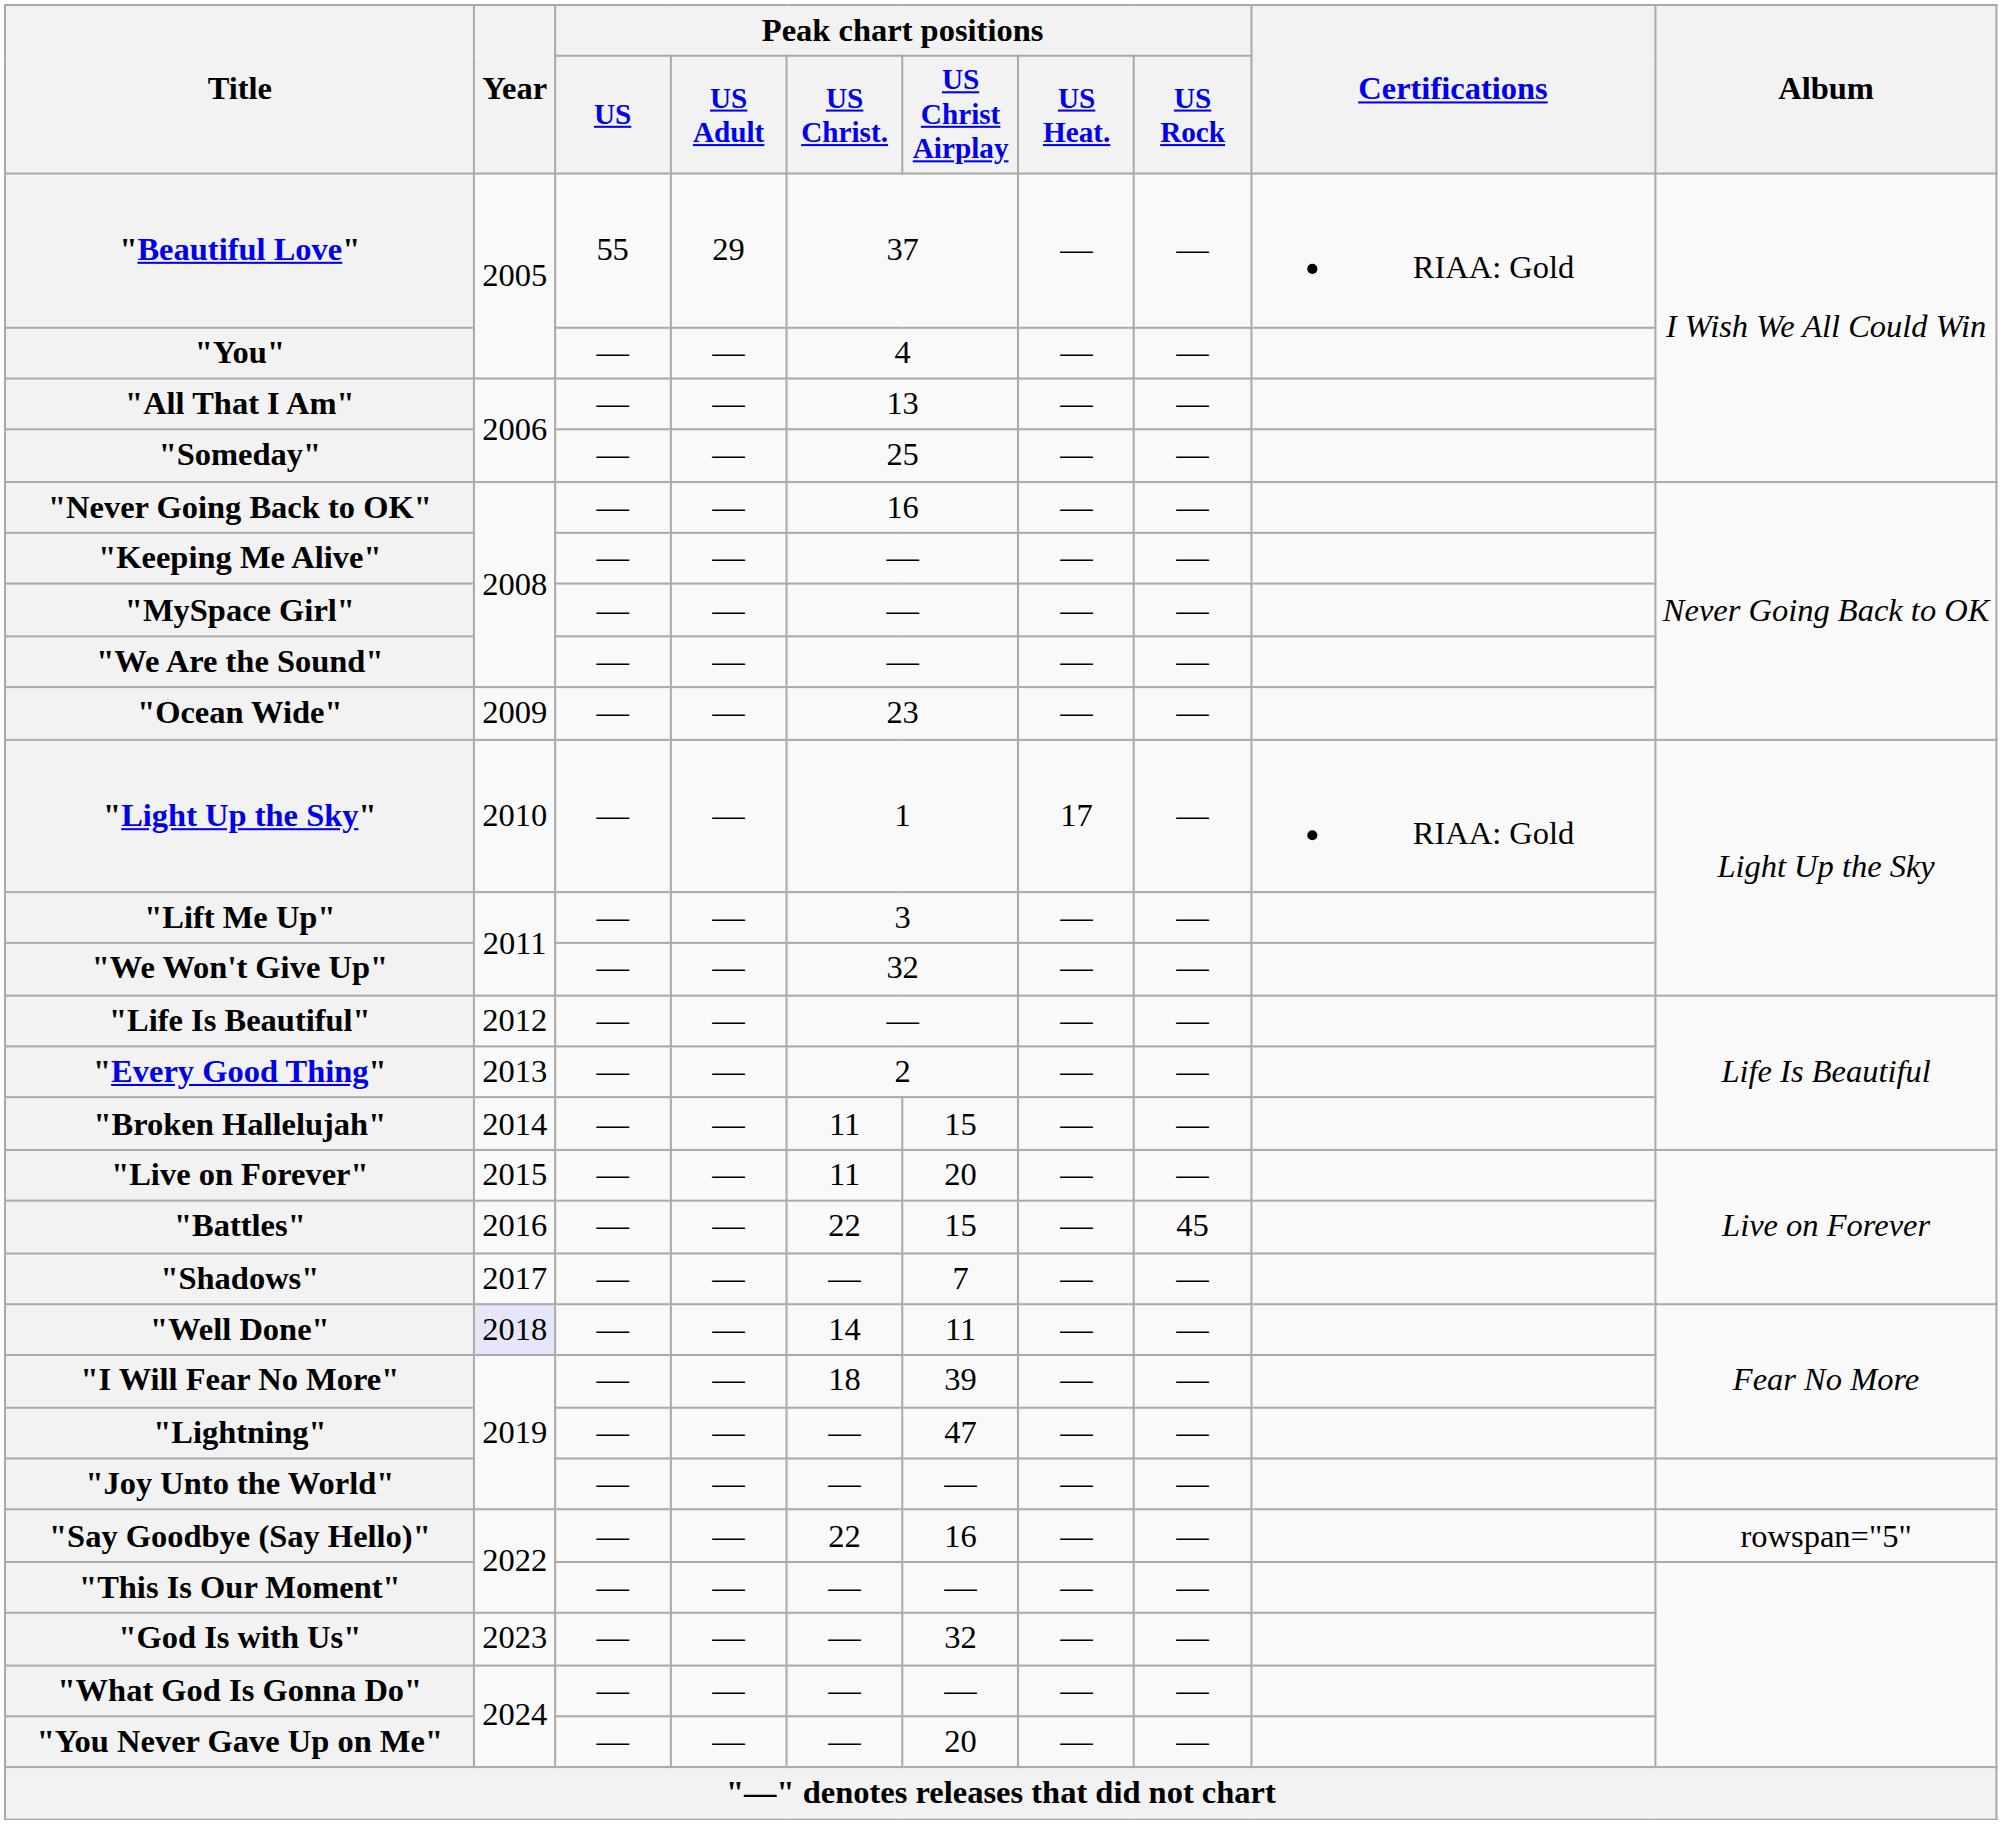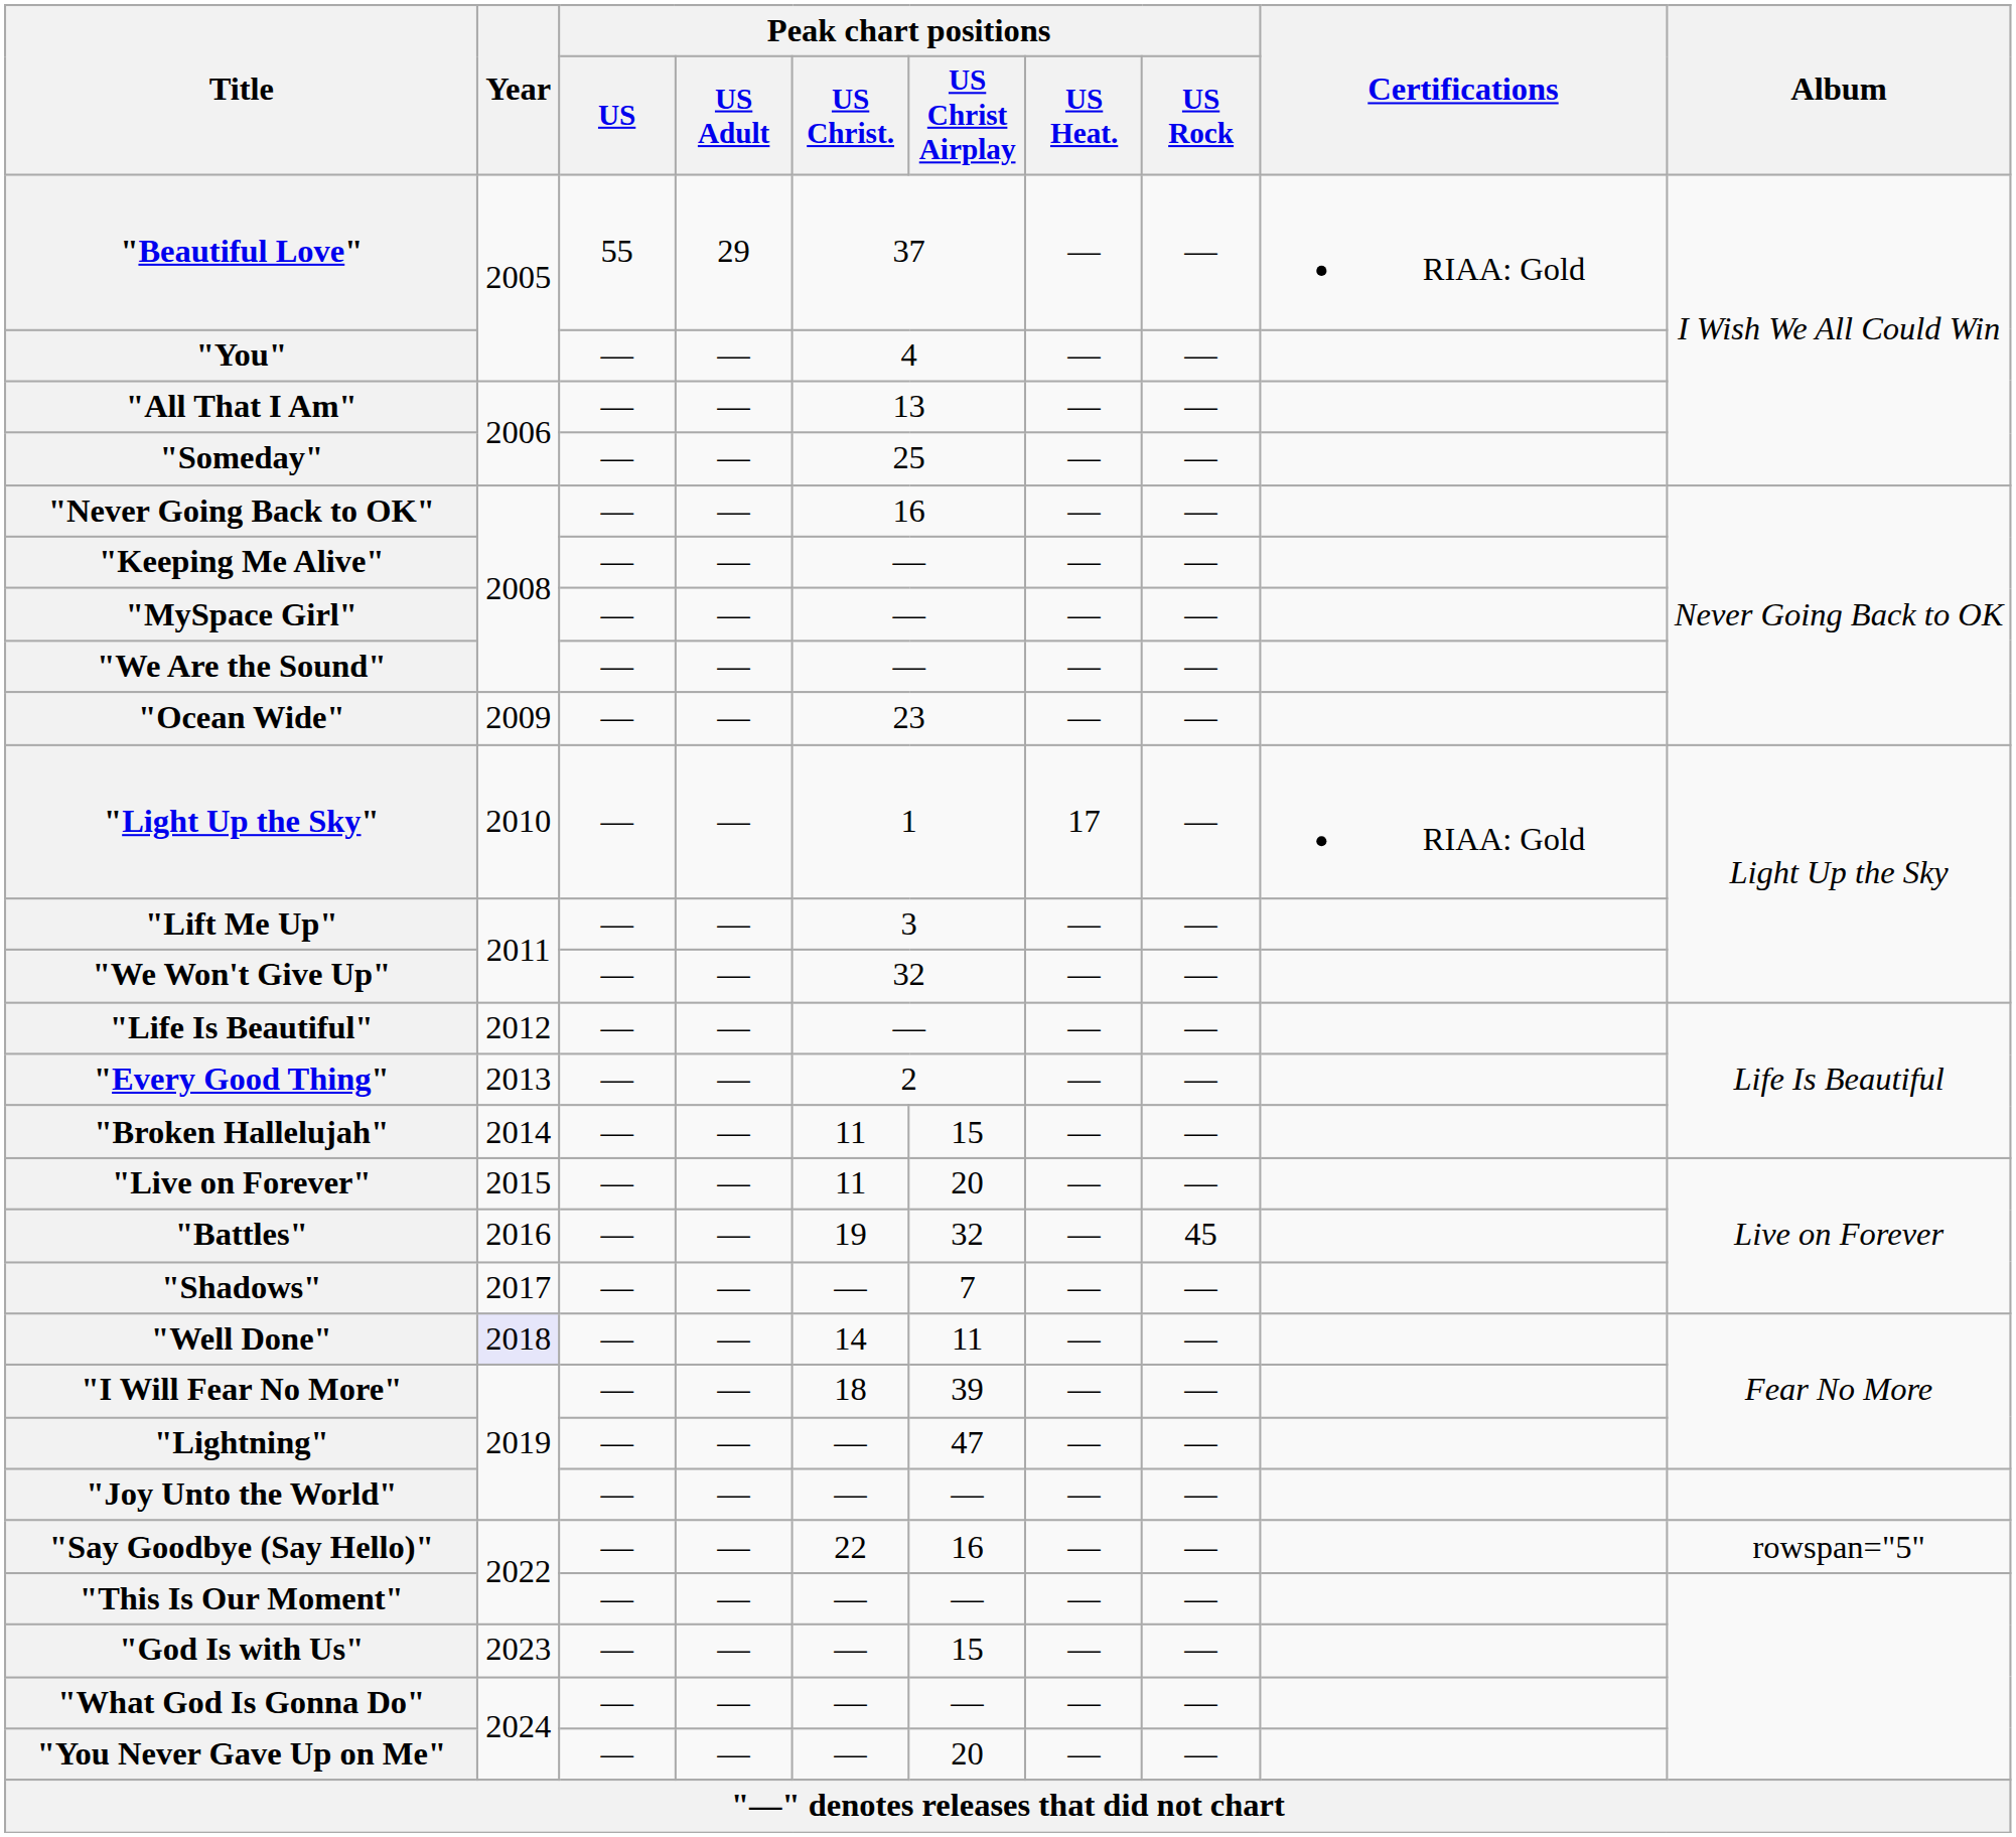"Battles" | Peak chart positions / US Christ.: 22 -> 19
"Battles" | Peak chart positions / US Christ Airplay: 15 -> 32
"God Is with Us" | Peak chart positions / US Christ Airplay: 32 -> 15
